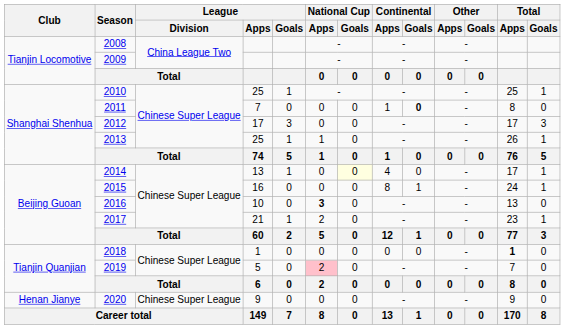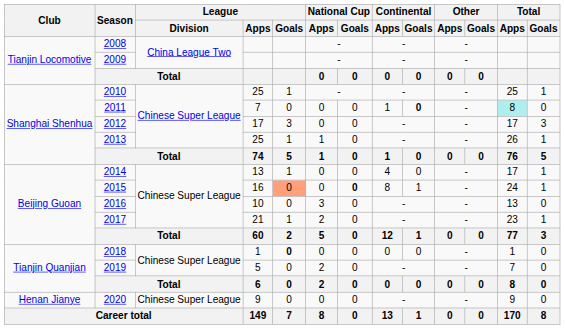2011 | Total / Apps: no background -> paleturquoise background
2014 | National Cup / Goals: lightyellow background -> no background
2015 | League / Goals: no background -> lightsalmon background
2015 | National Cup / Goals: normal -> bold
2016 | National Cup / Apps: bold -> normal
2018 | League / Goals: normal -> bold
2018 | Total / Apps: bold -> normal
2019 | National Cup / Apps: pink background -> no background
